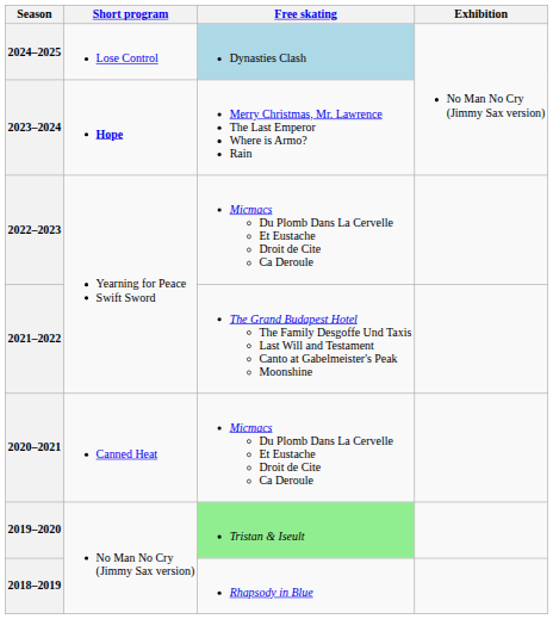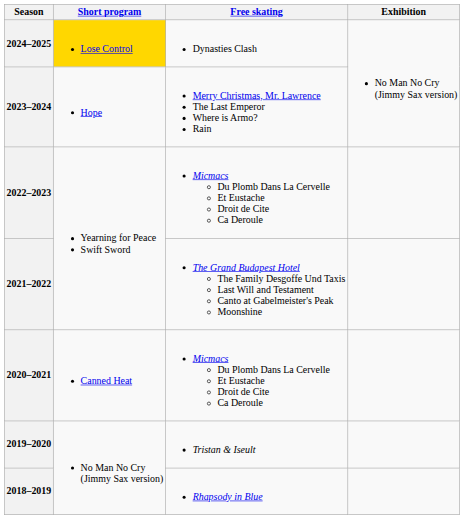2024–2025 | Short program: no background -> gold background
2024–2025 | Free skating: lightblue background -> no background
2023–2024 | Short program: bold -> normal
2019–2020 | Free skating: lightgreen background -> no background
